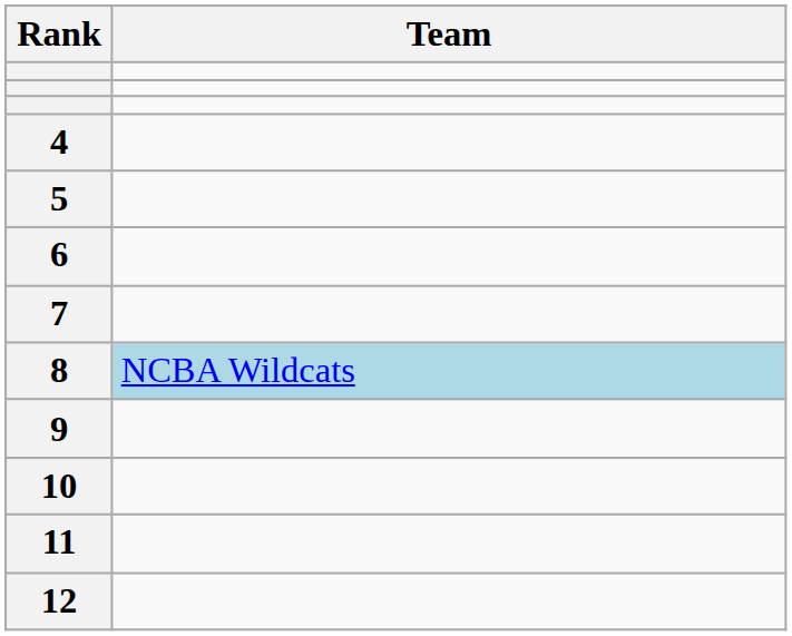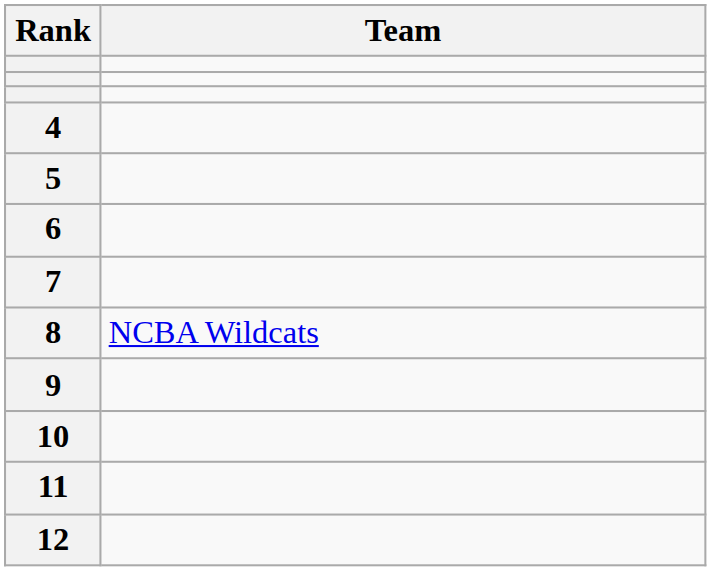row 9 | Team: lightblue background -> no background
